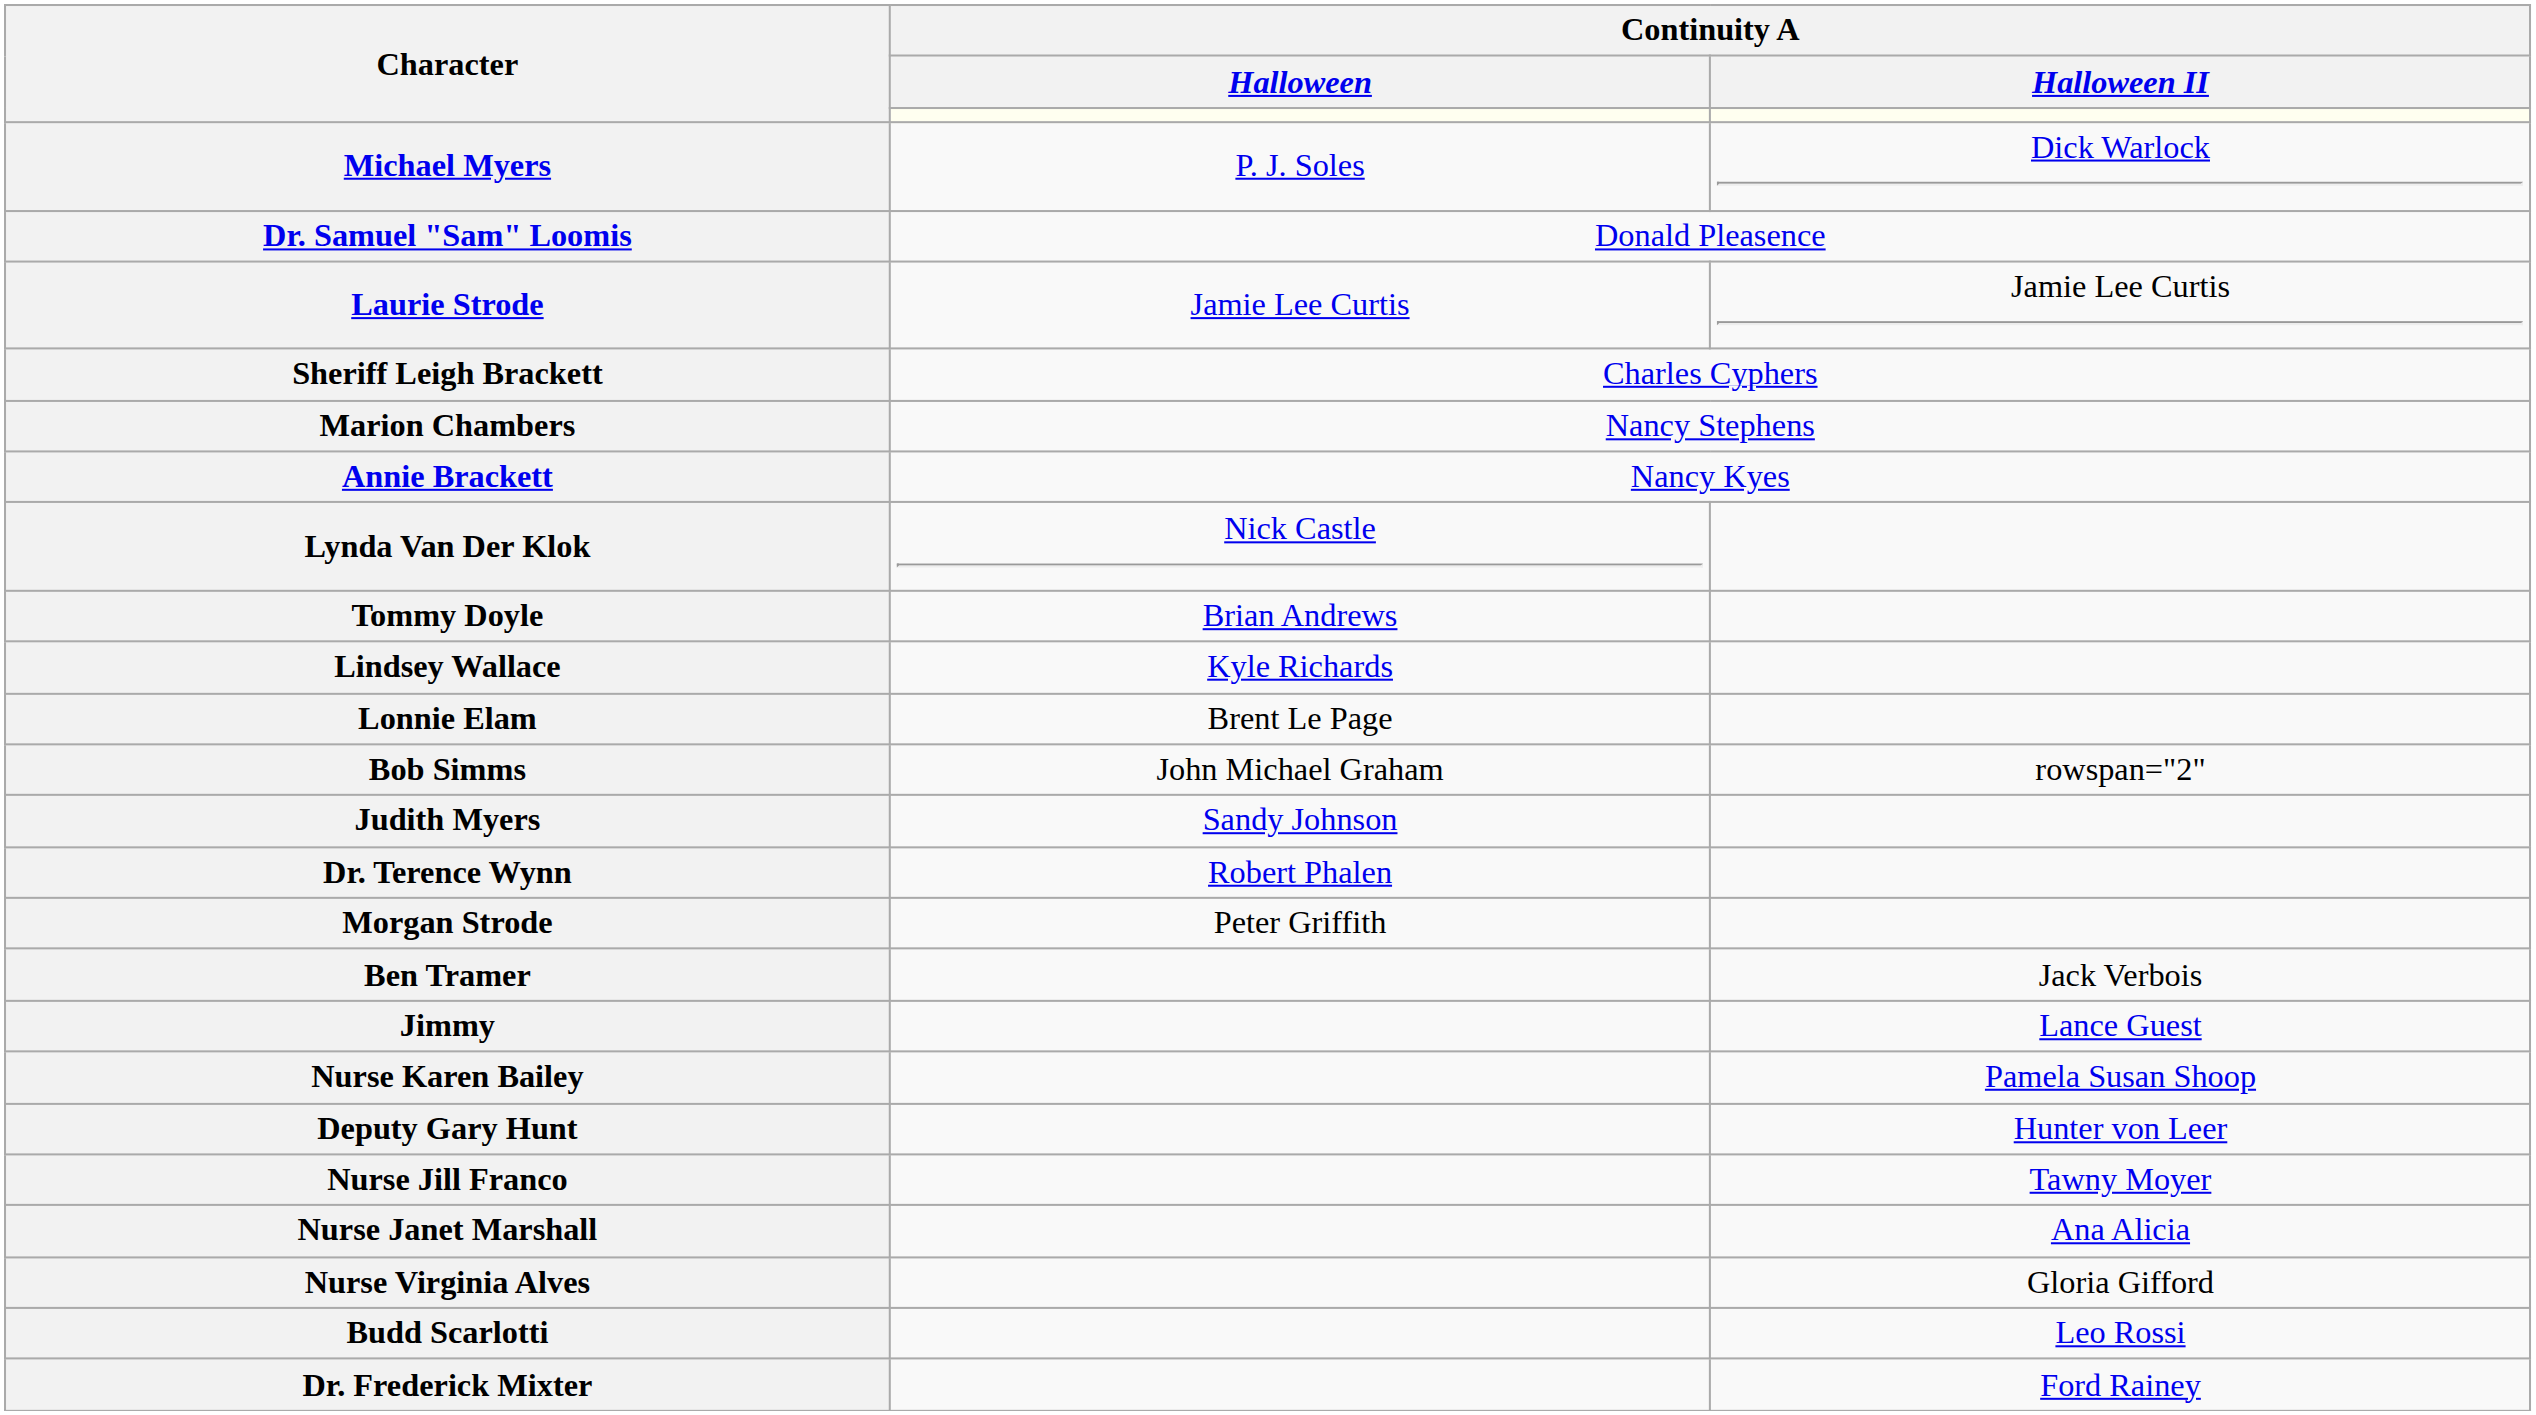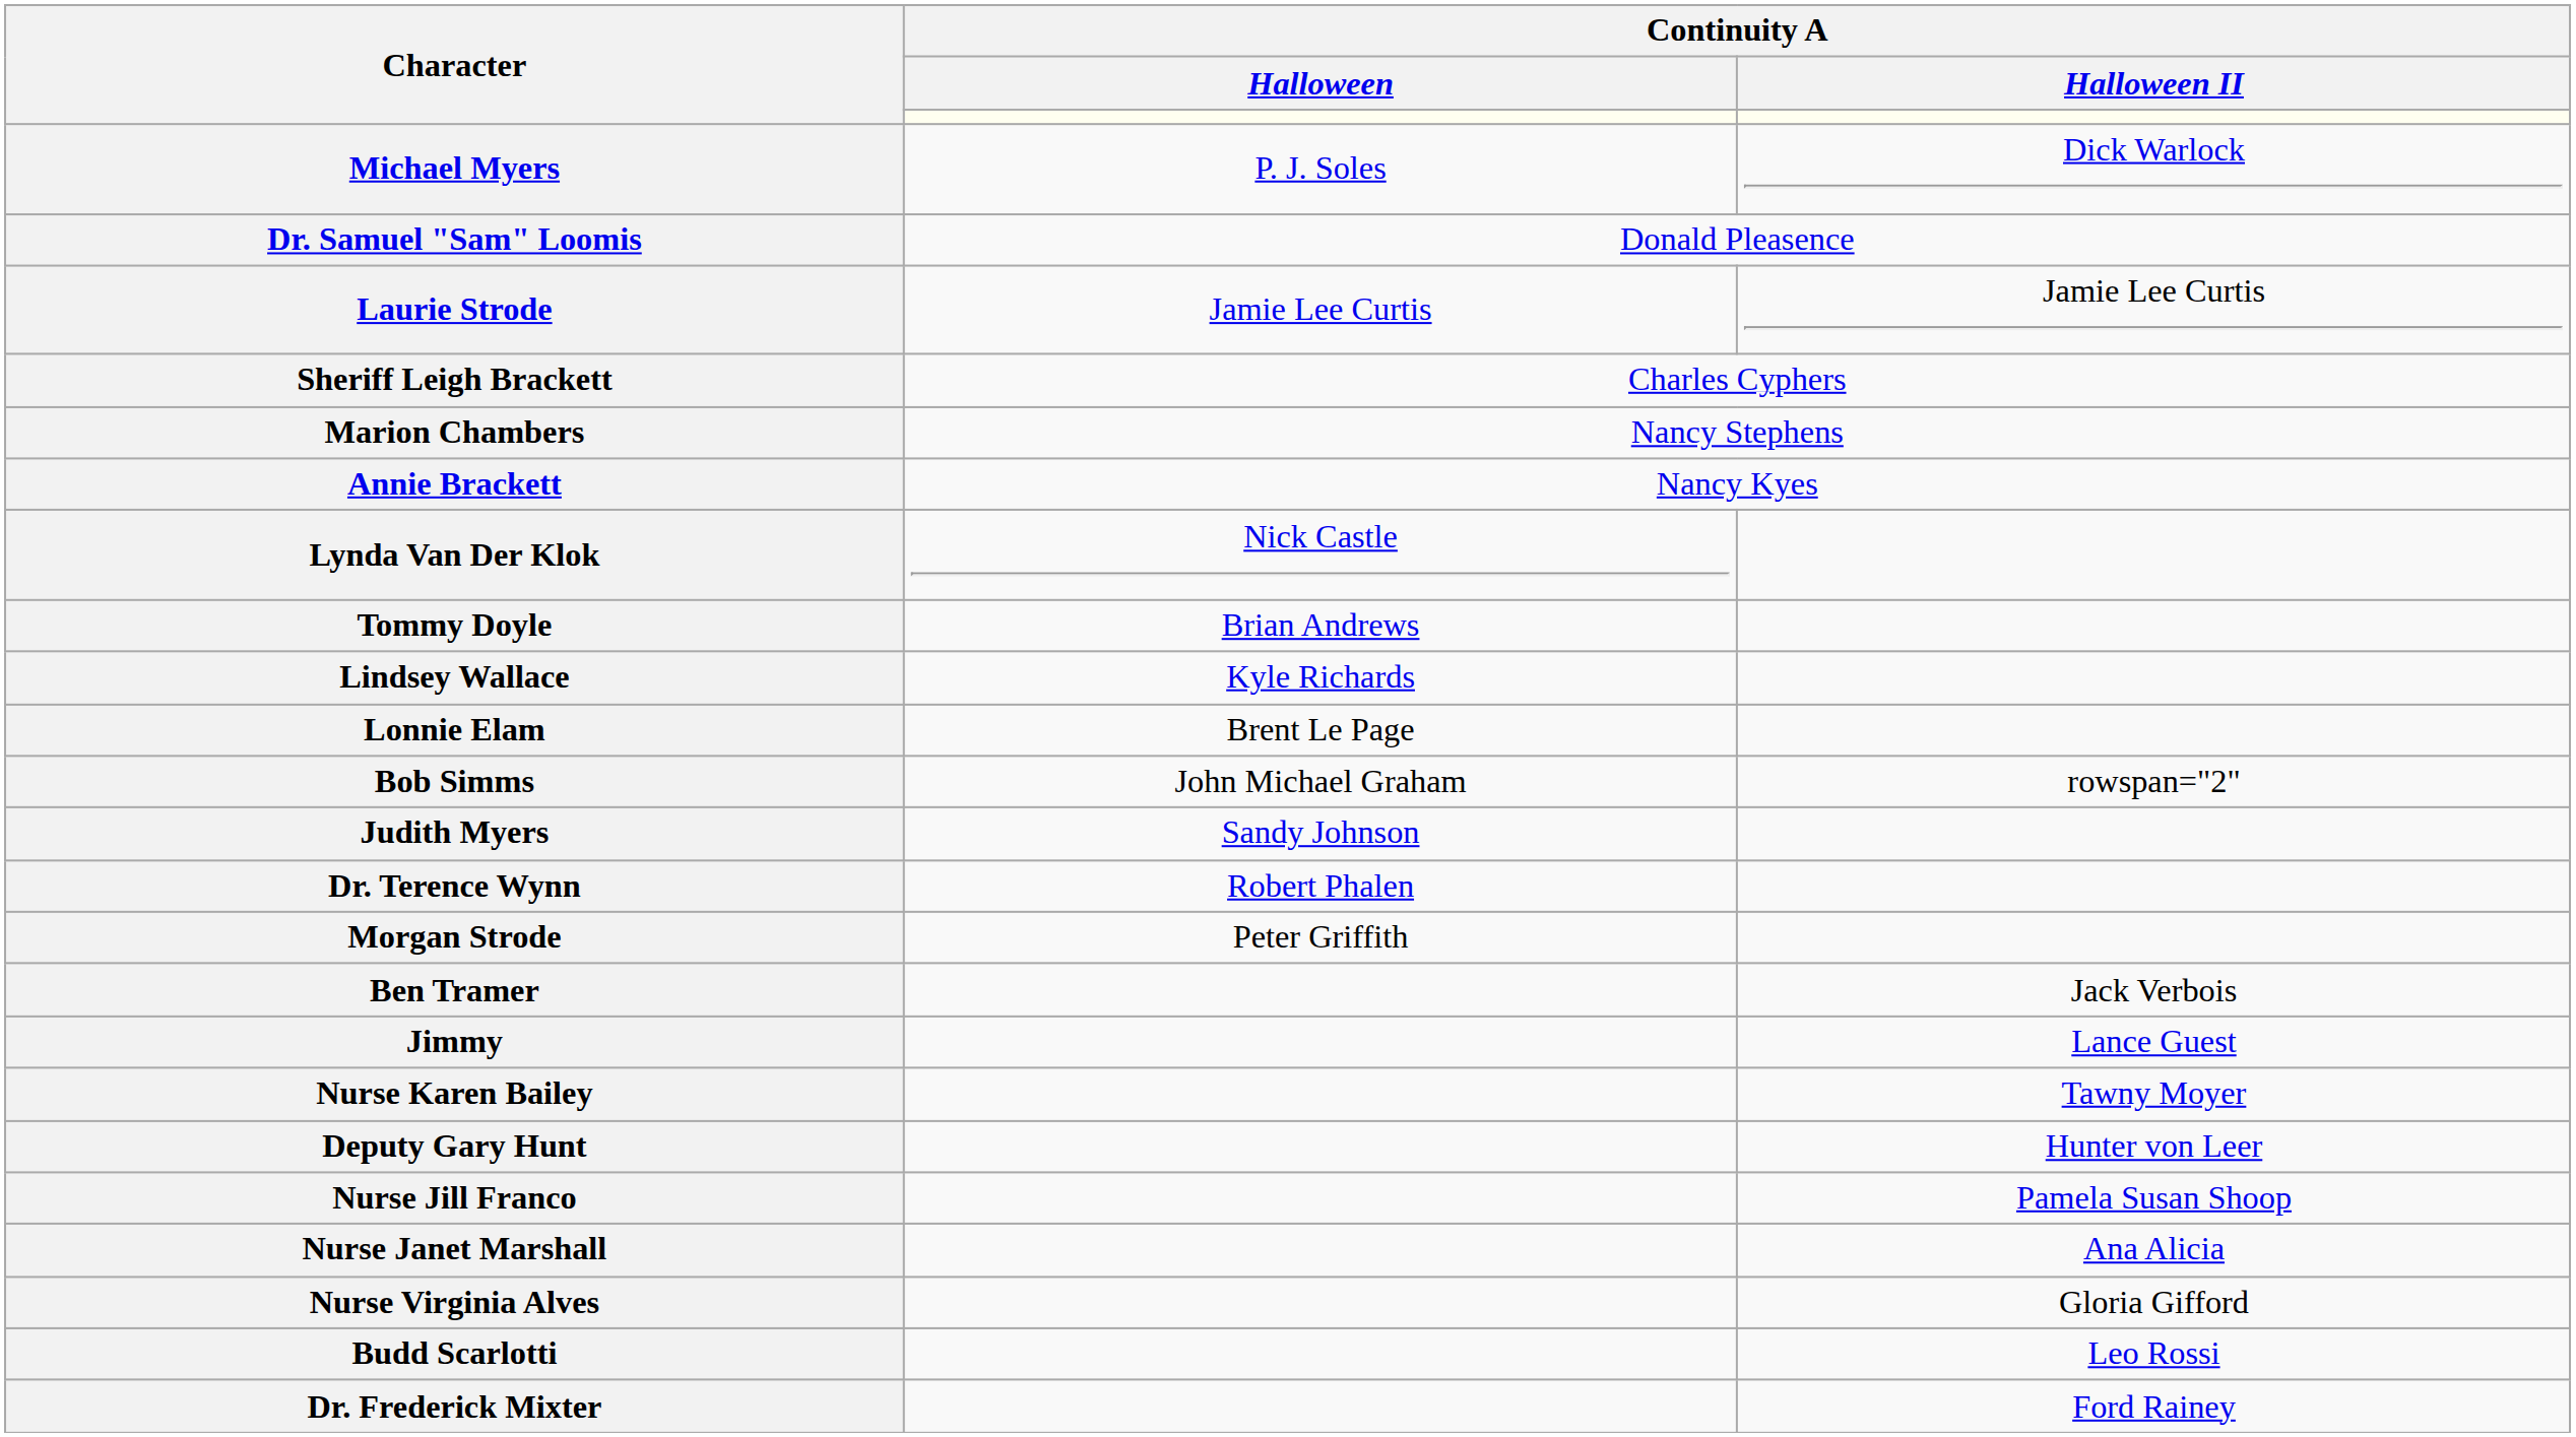Nurse Karen Bailey | Continuity A / Halloween II: Pamela Susan Shoop -> Tawny Moyer
Nurse Jill Franco | Continuity A / Halloween II: Tawny Moyer -> Pamela Susan Shoop
